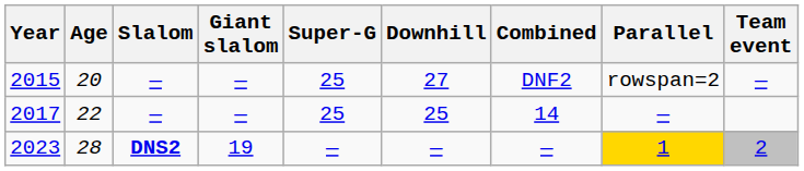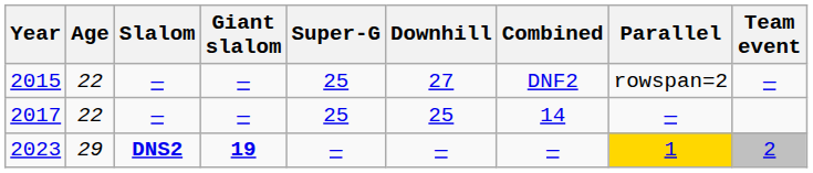2015 | Age: 20 -> 22
2023 | Age: 28 -> 29
2023 | Giant slalom: normal -> bold
